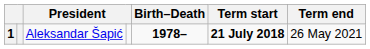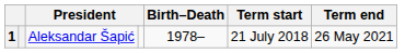1 | Birth–Death: bold -> normal
1 | Term start: bold -> normal
